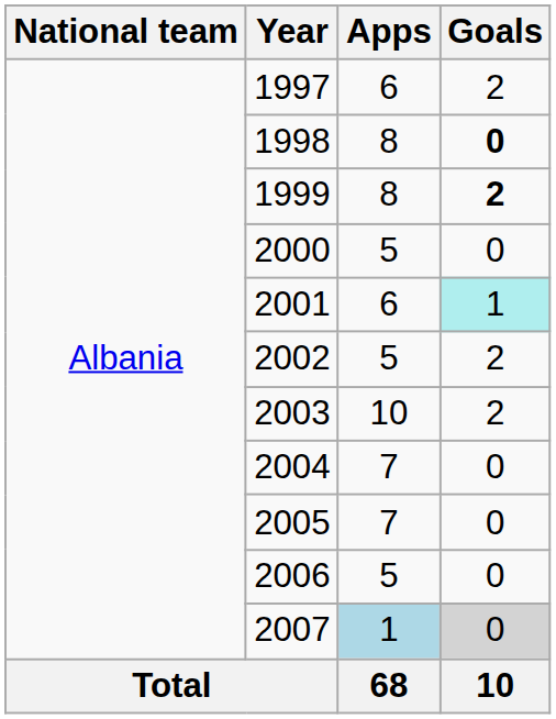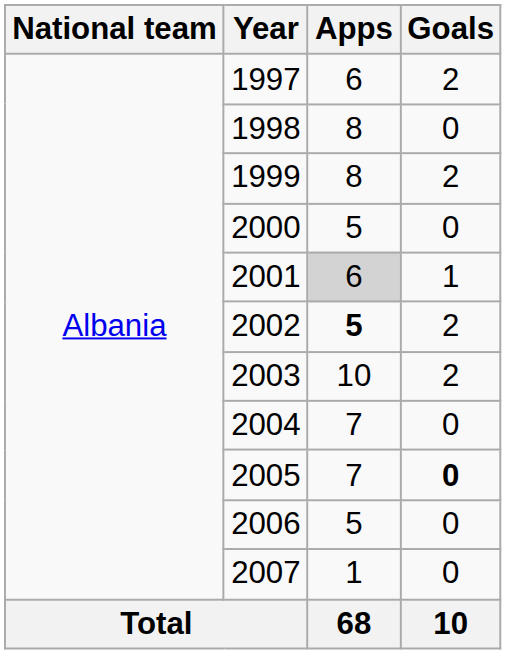1998 | Goals: bold -> normal
1999 | Goals: bold -> normal
2001 | Apps: no background -> lightgrey background
2001 | Goals: paleturquoise background -> no background
2002 | Apps: normal -> bold
2005 | Goals: normal -> bold
2007 | Apps: lightblue background -> no background
2007 | Goals: lightgrey background -> no background
